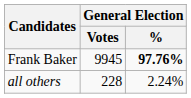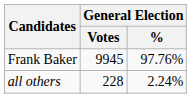Frank Baker | General Election / %: bold -> normal
